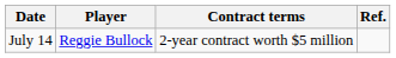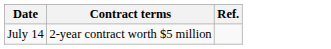- column: Player | Reggie Bullock
